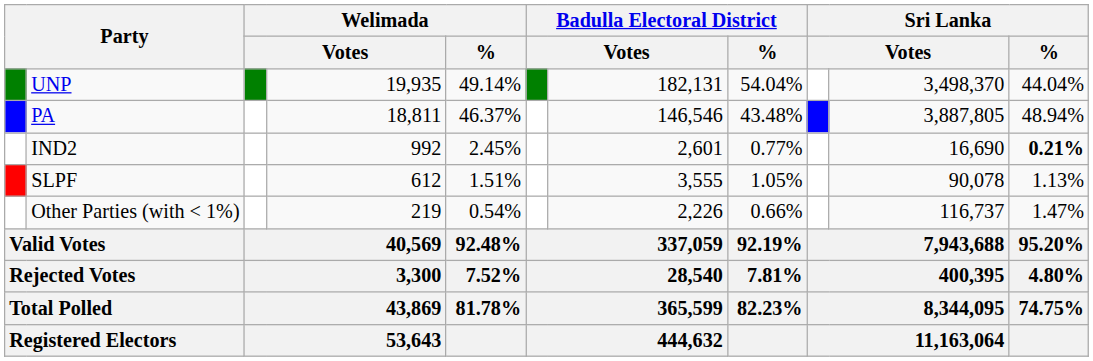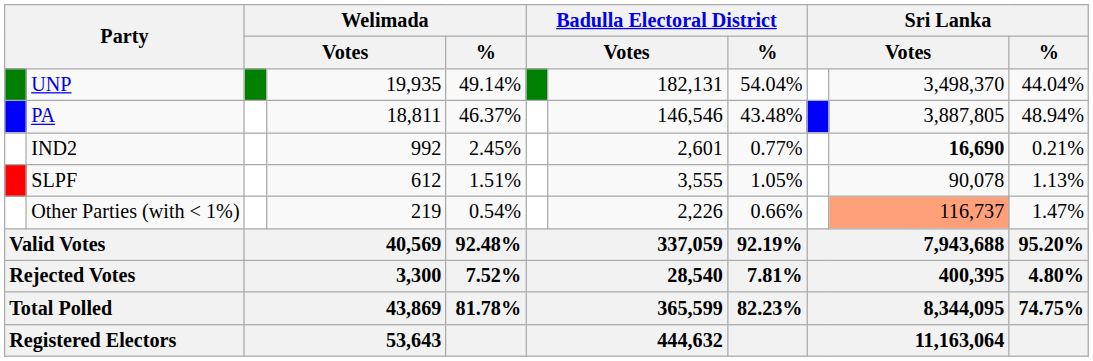IND2 | column 10: normal -> bold
IND2 | Sri Lanka / %: bold -> normal
Other Parties (with < 1%) | column 10: no background -> lightsalmon background
